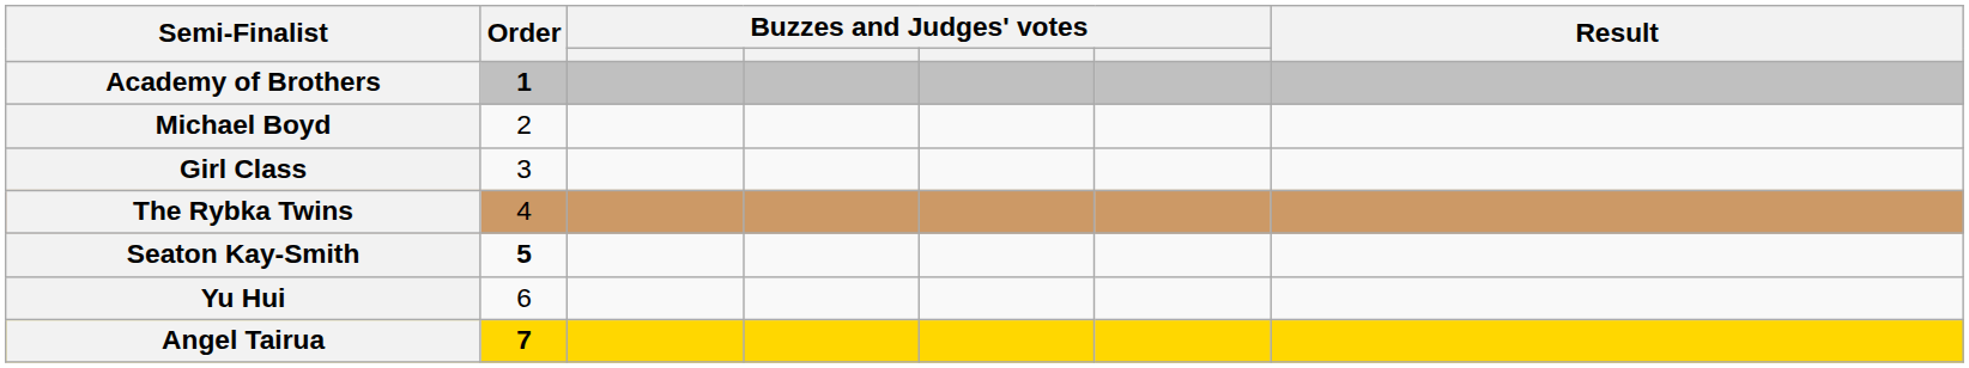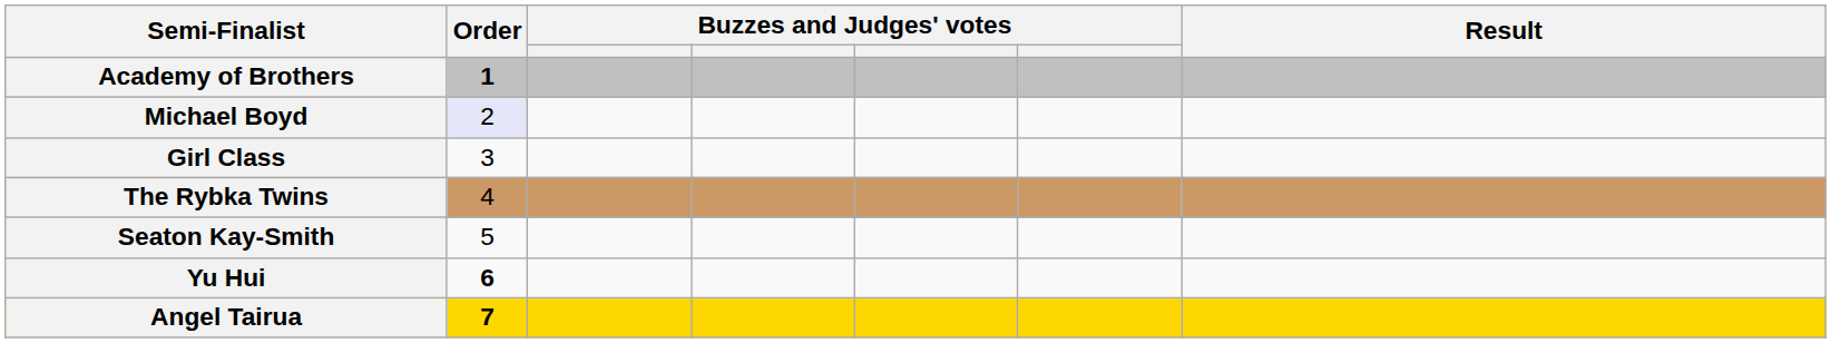Michael Boyd | Order: no background -> lavender background
Seaton Kay-Smith | Order: bold -> normal
Yu Hui | Order: normal -> bold
